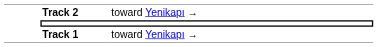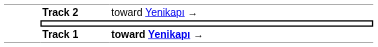Track 1 | column 2: normal -> bold
